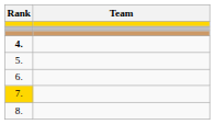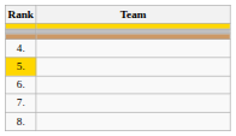row 5 | Rank: bold -> normal
row 6 | Rank: no background -> gold background
row 8 | Rank: gold background -> no background
